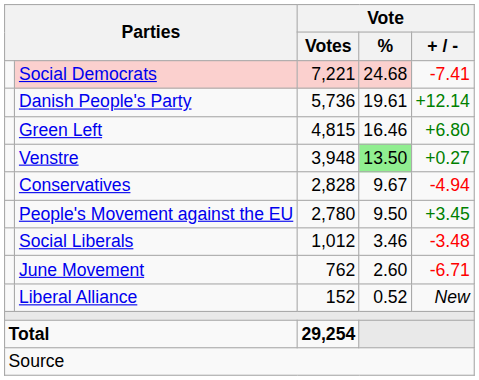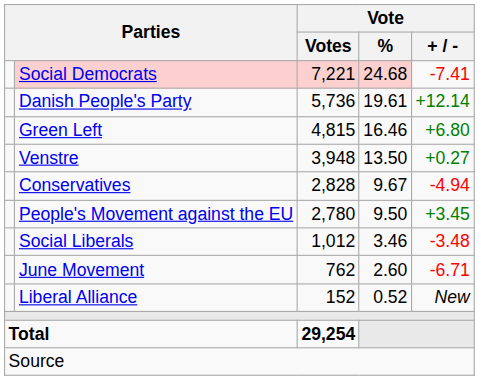Venstre | Vote / %: lightgreen background -> no background
